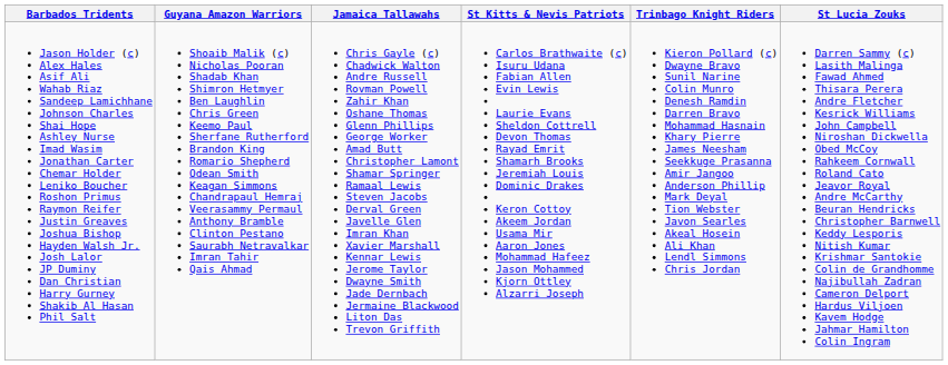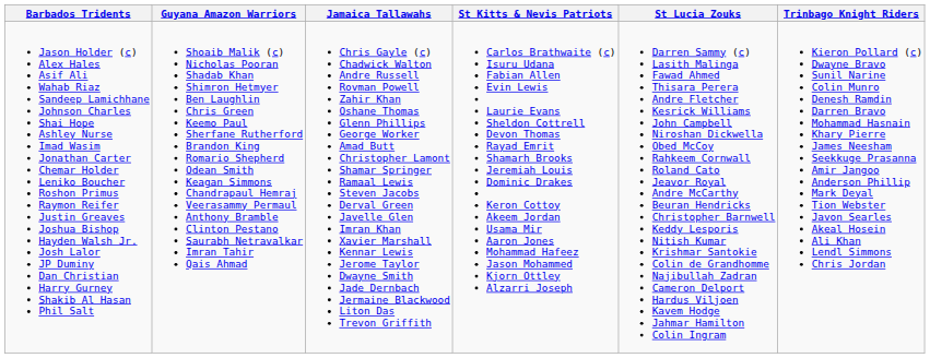columns swapped: St Lucia Zouks <-> Trinbago Knight Riders
